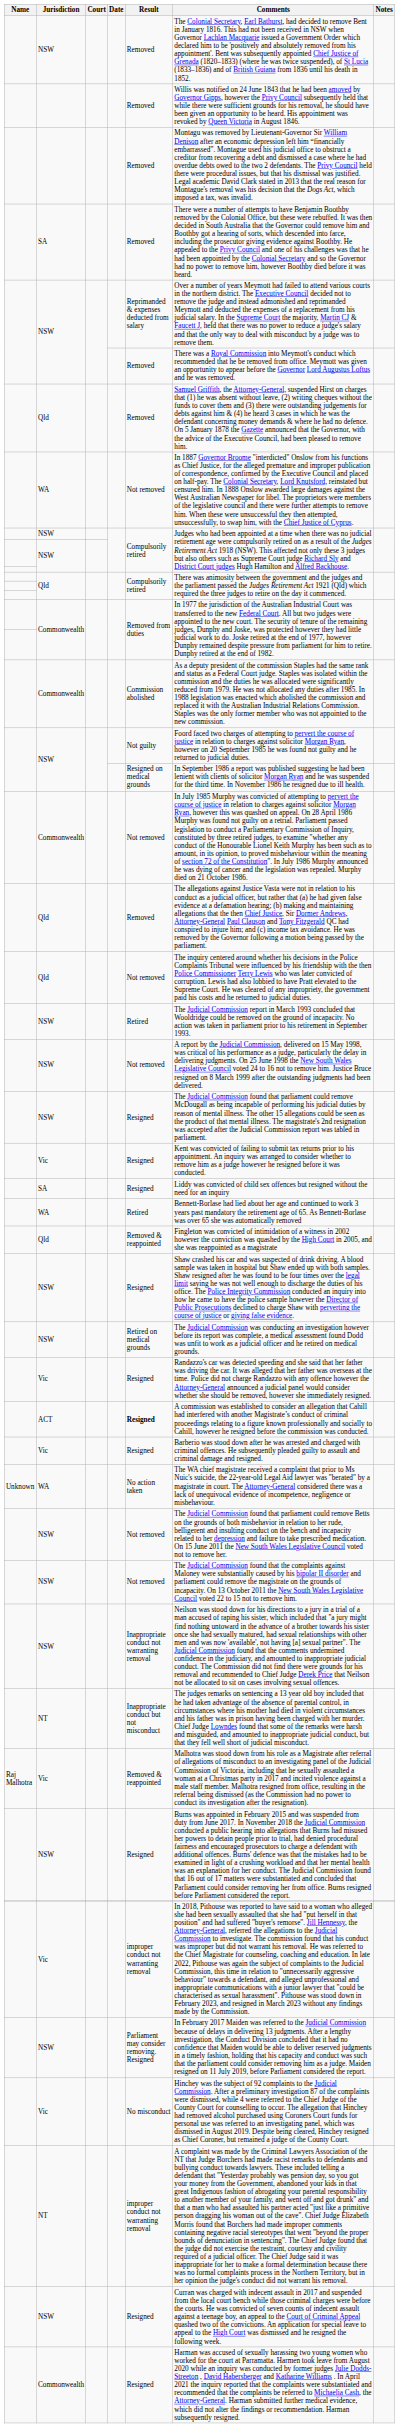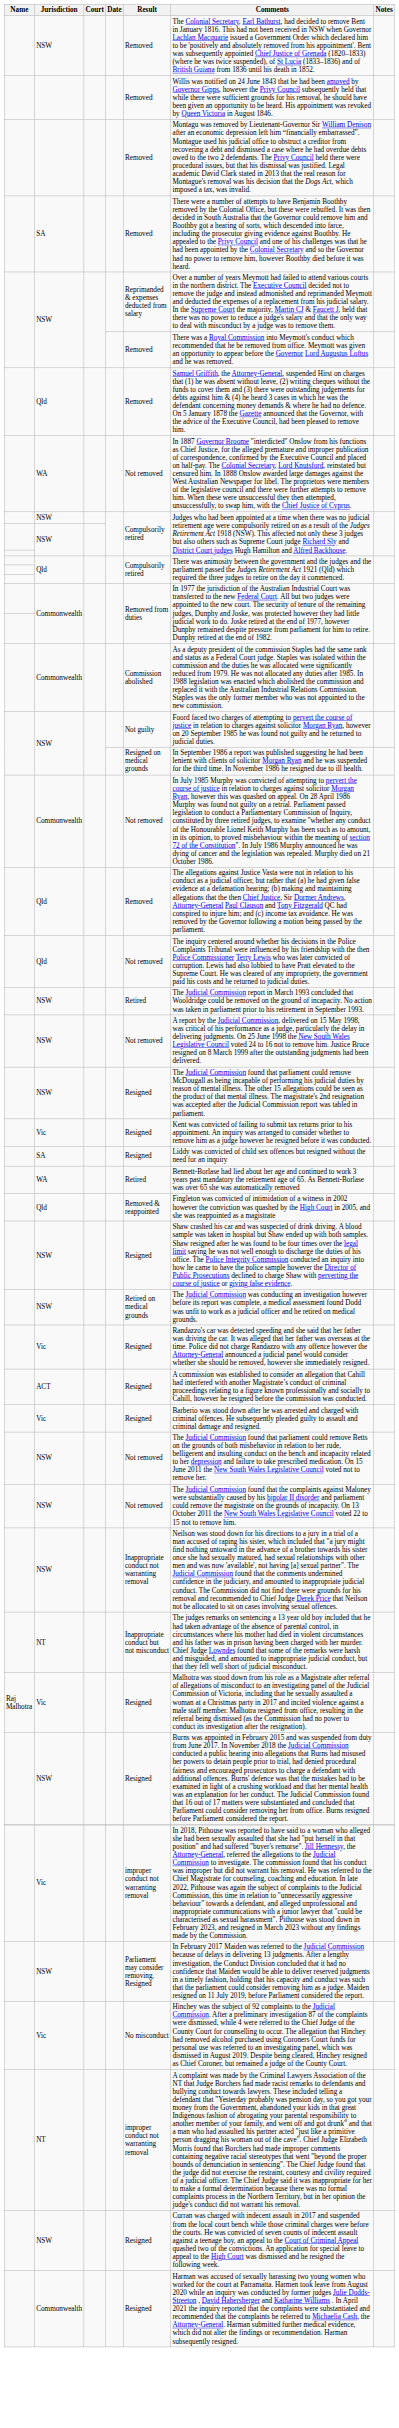ACT | Result: bold -> normal
- row: Unknown | WA | No action taken | The WA chief magistrate received a complaint that prior to Ms Nuic's suicide, the 22-year-old Legal Aid lawyer was "berated" by a magistrate in court. The Attorney-General considered there was a lack of unequivocal evidence of incompetence, negligence or misbehaviour.
Raj Malhotra / Vic | Result: Removed & reappointed -> Resigned
